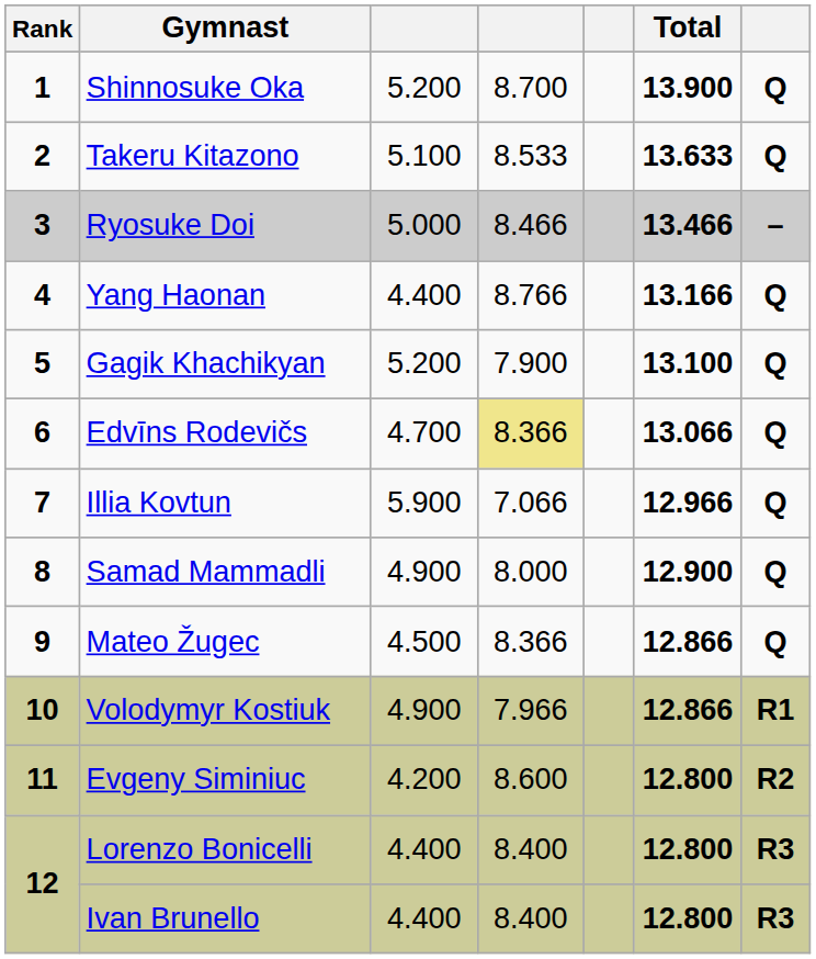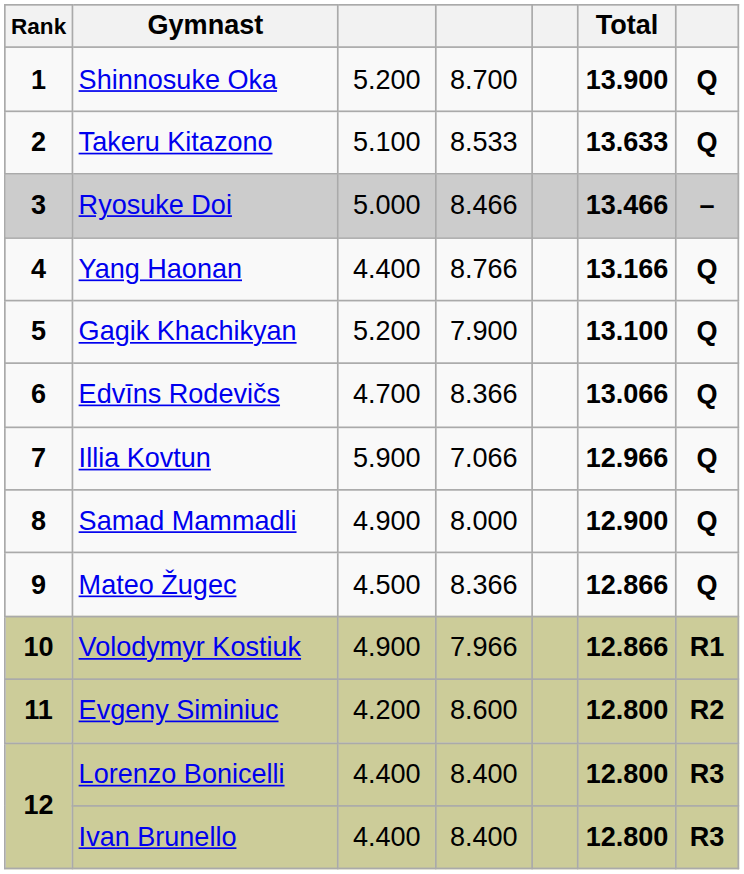Edvīns Rodevičs | column 4: khaki background -> no background
